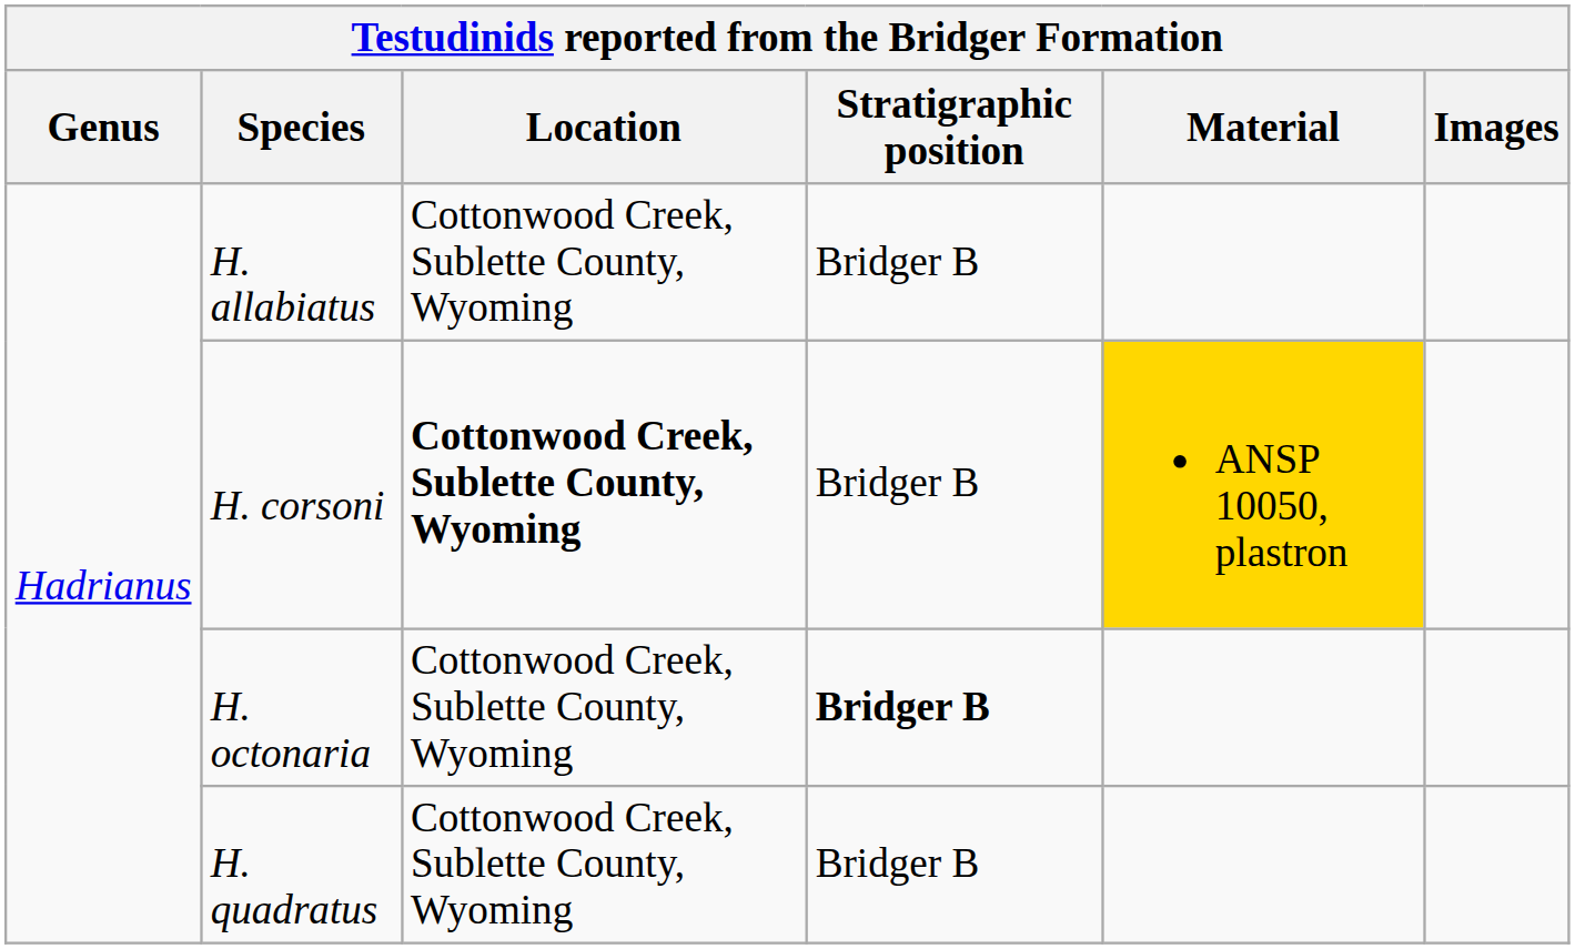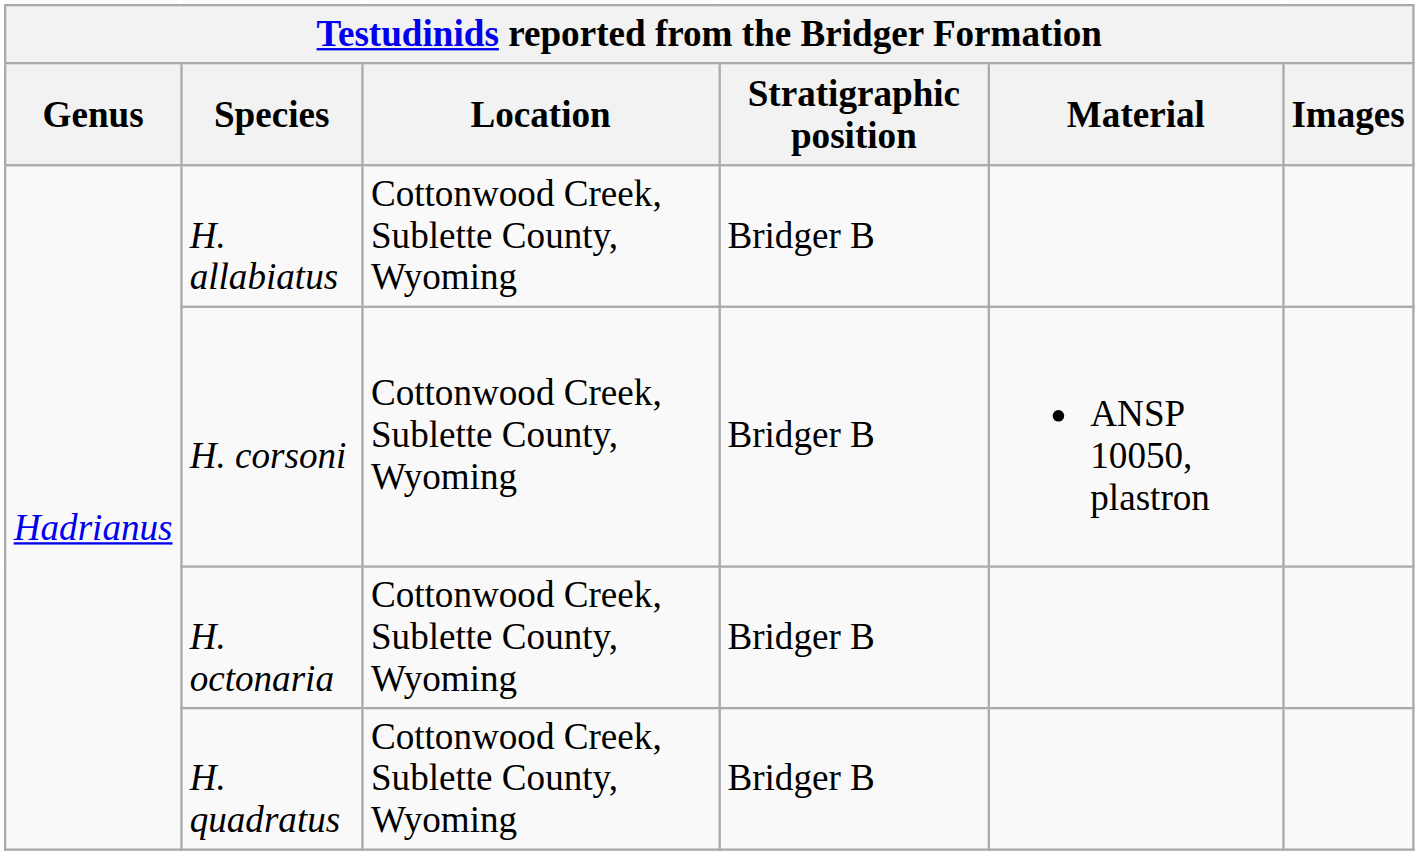H. corsoni | Location: bold -> normal
H. corsoni | Material: gold background -> no background
H. octonaria | Stratigraphic position: bold -> normal
